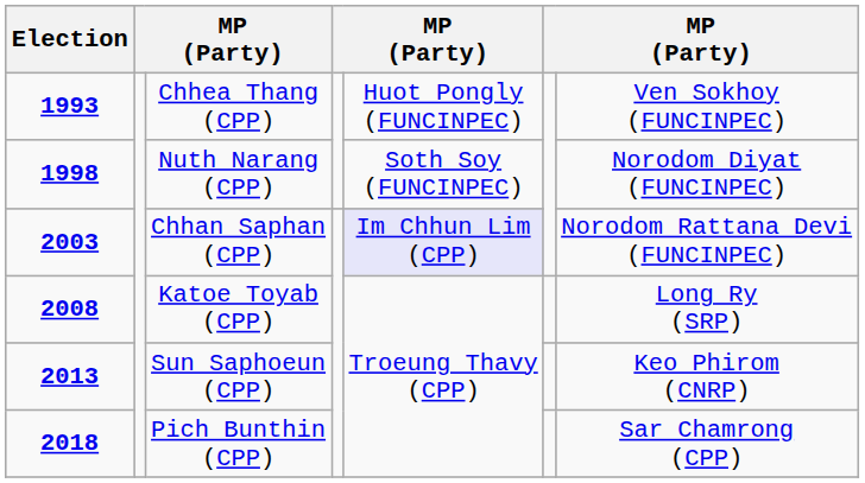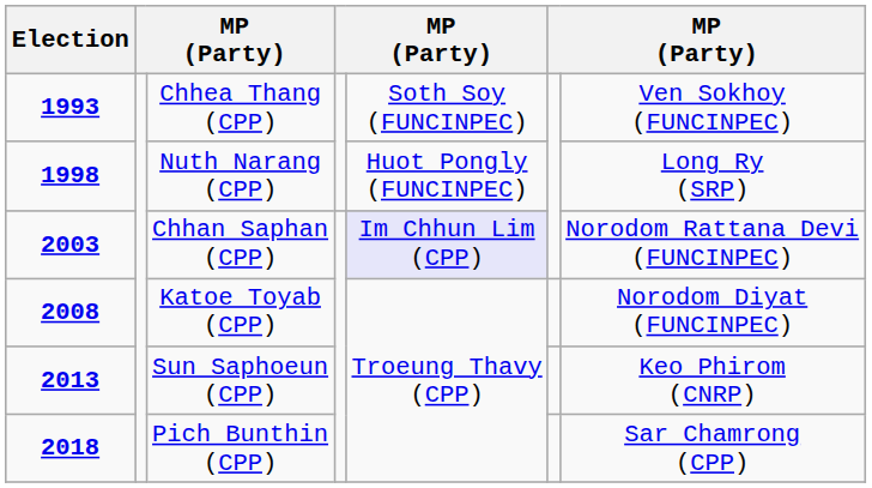Chhea Thang (CPP) | column 5: Huot Pongly (FUNCINPEC) -> Soth Soy (FUNCINPEC)
Nuth Narang (CPP) | column 5: Soth Soy (FUNCINPEC) -> Huot Pongly (FUNCINPEC)
Nuth Narang (CPP) | column 7: Norodom Diyat (FUNCINPEC) -> Long Ry (SRP)
Katoe Toyab (CPP) | column 7: Long Ry (SRP) -> Norodom Diyat (FUNCINPEC)
